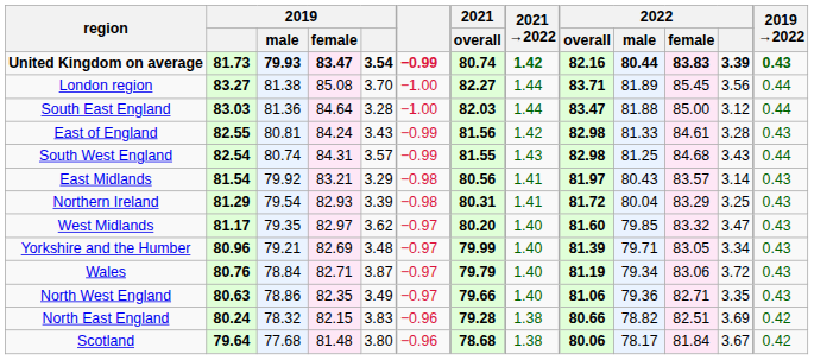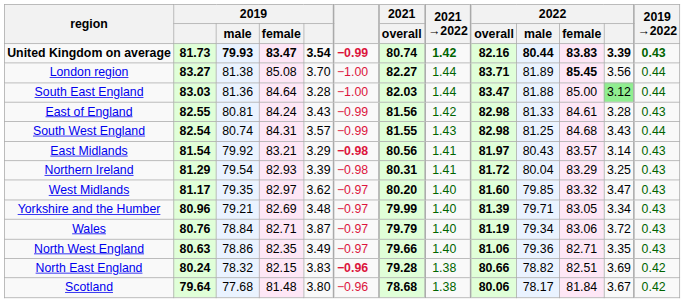London region | 2022 / female: normal -> bold
South East England | 2022: no background -> lightgreen background
East Midlands | column 6: normal -> bold
North East England | column 6: normal -> bold
